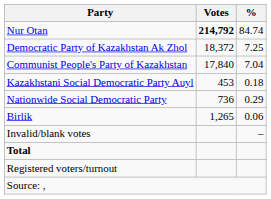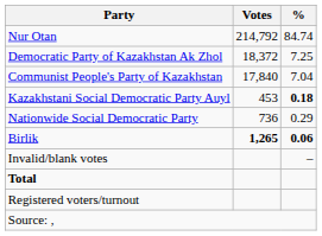Nur Otan | Votes: bold -> normal
Kazakhstani Social Democratic Party Auyl | %: normal -> bold
Birlik | Votes: normal -> bold
Birlik | %: normal -> bold
